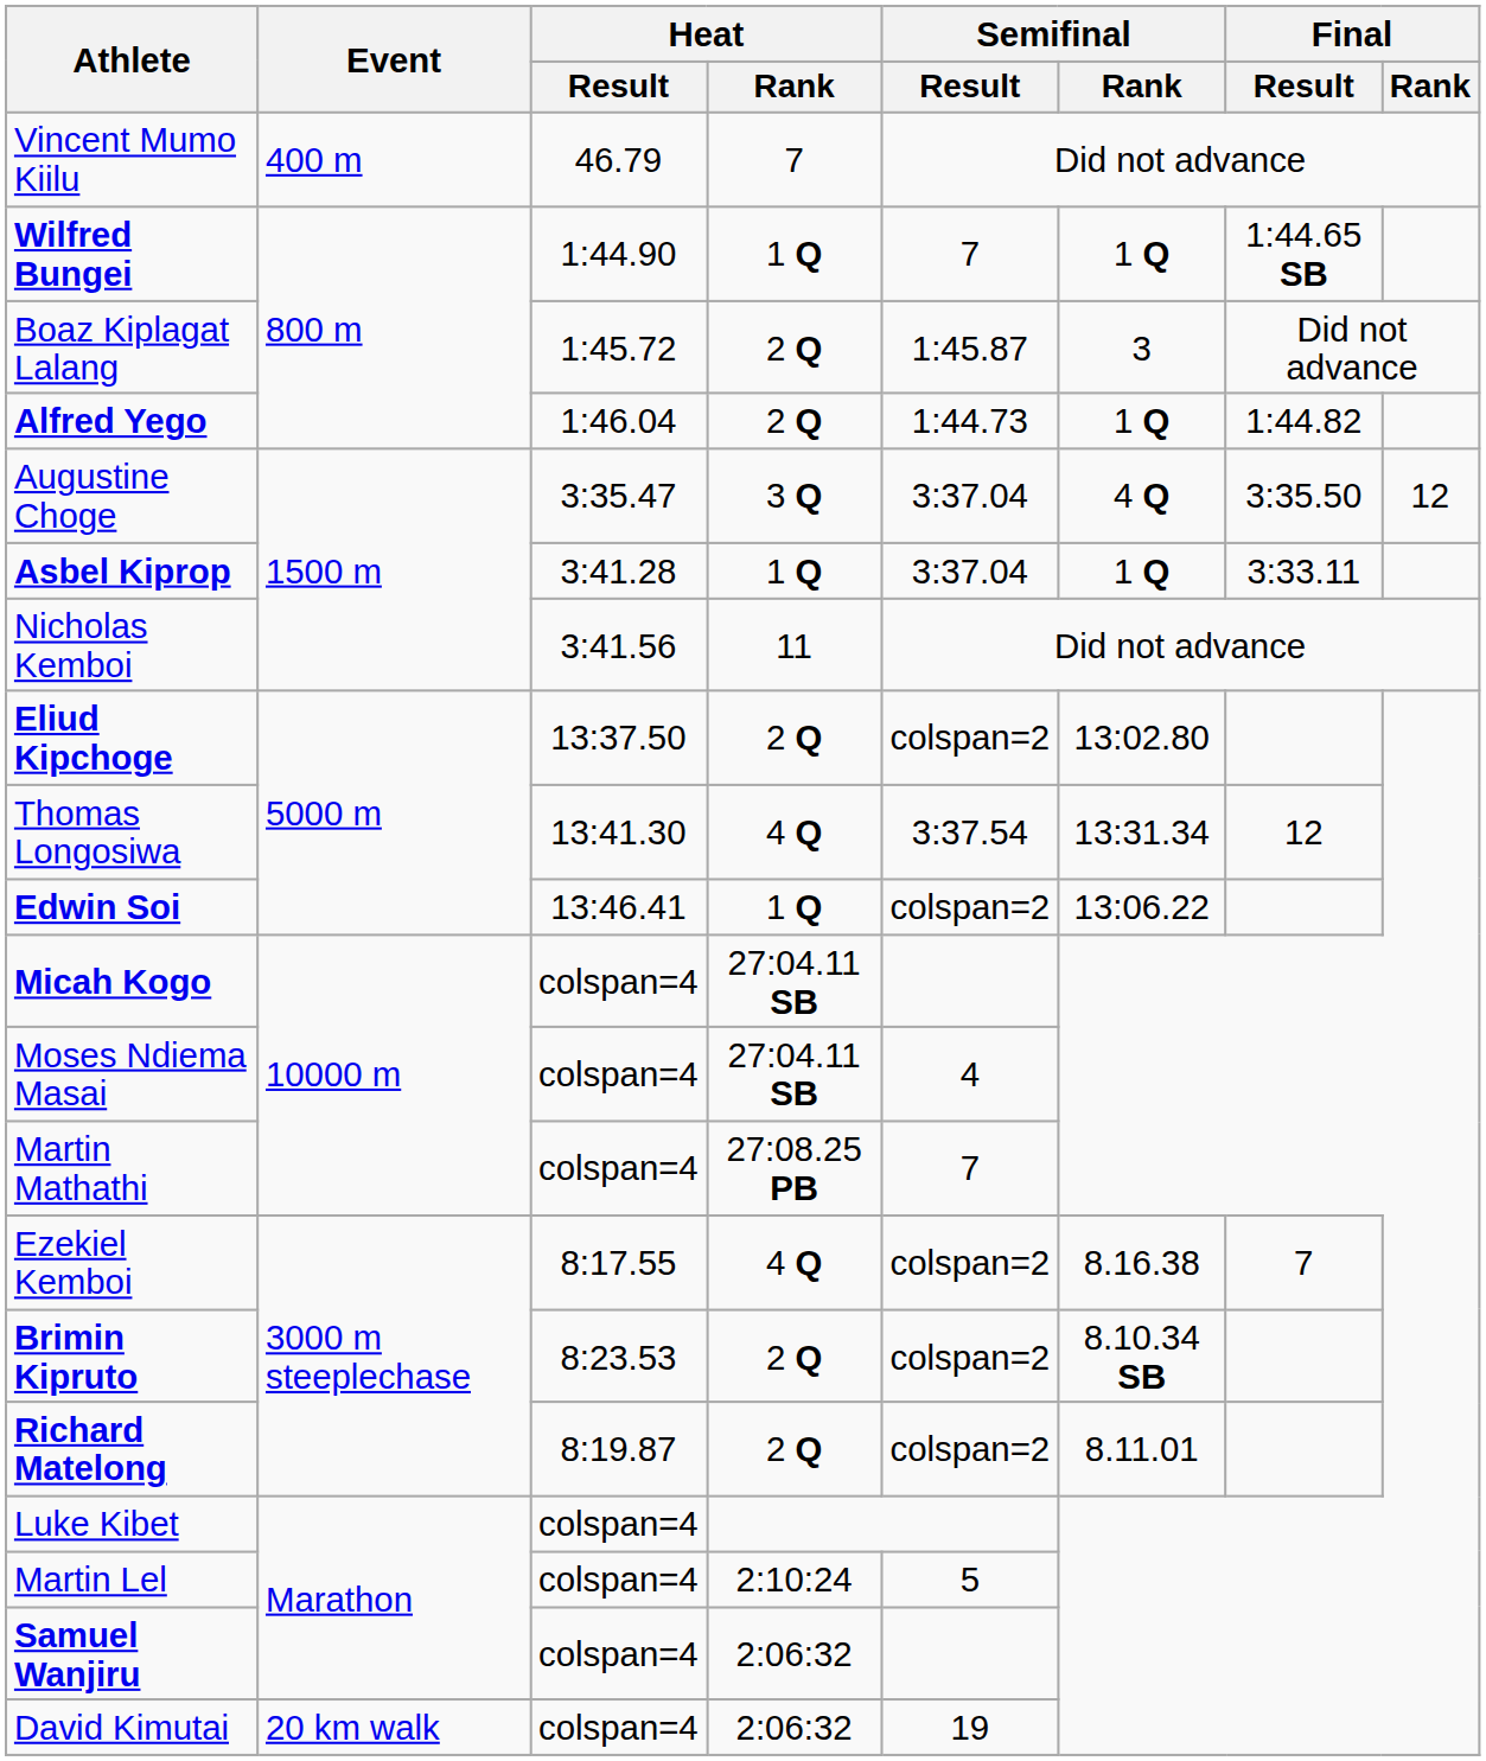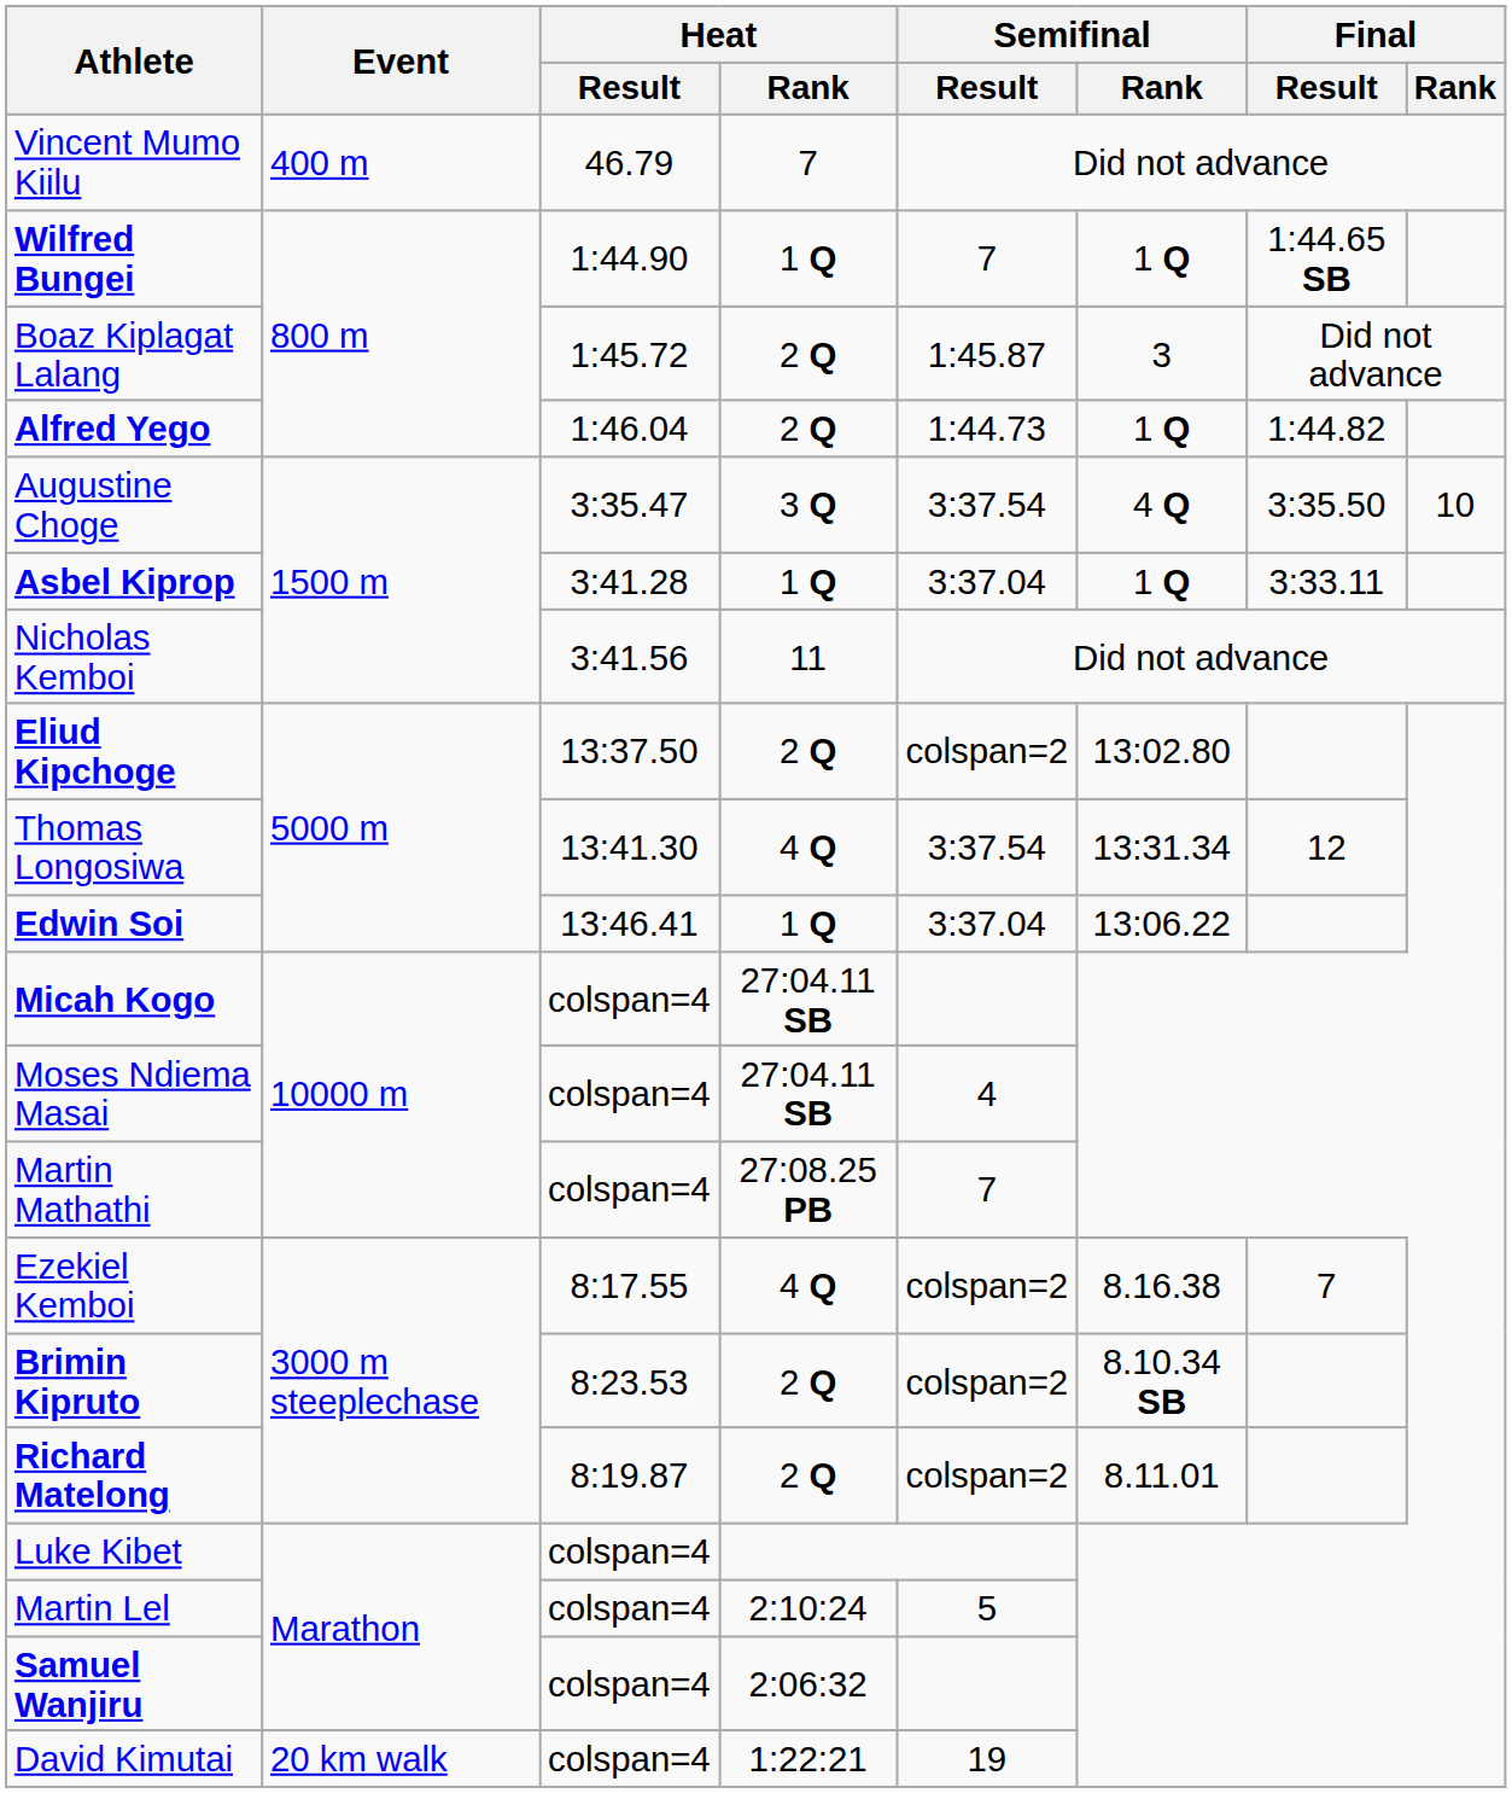Augustine Choge | Semifinal / Result: 3:37.04 -> 3:37.54
Augustine Choge | Final / Rank: 12 -> 10
Edwin Soi | Semifinal / Result: colspan=2 -> 3:37.04
David Kimutai | Heat / Rank: 2:06:32 -> 1:22:21
